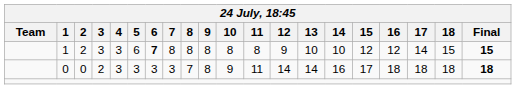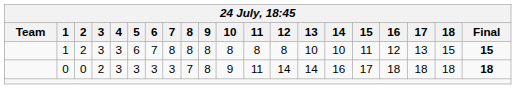row 3 | 6: bold -> normal
row 3 | 12: 9 -> 8
row 3 | 15: 12 -> 11
row 3 | 17: 14 -> 13
